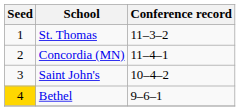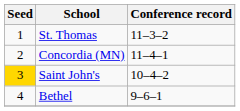Saint John's | Seed: no background -> gold background
Bethel | Seed: gold background -> no background
